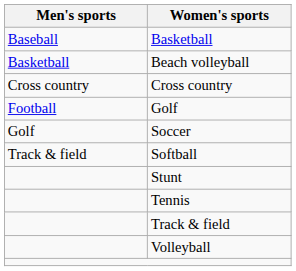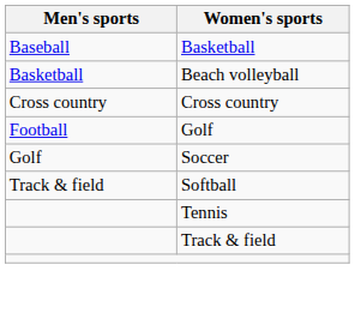- row: Stunt
- row: Volleyball
